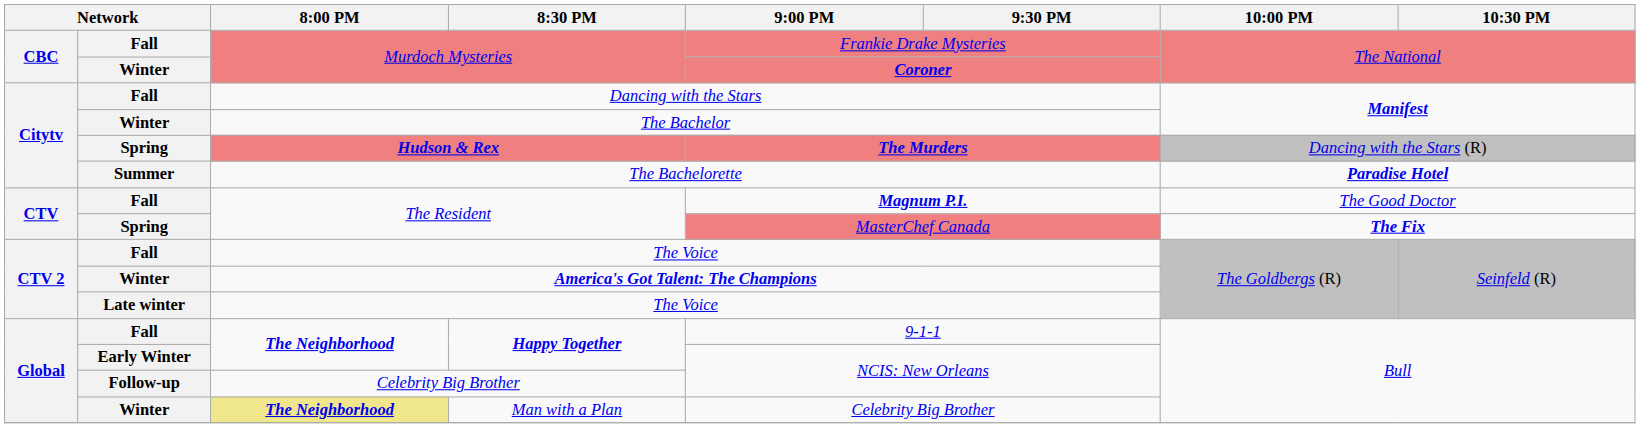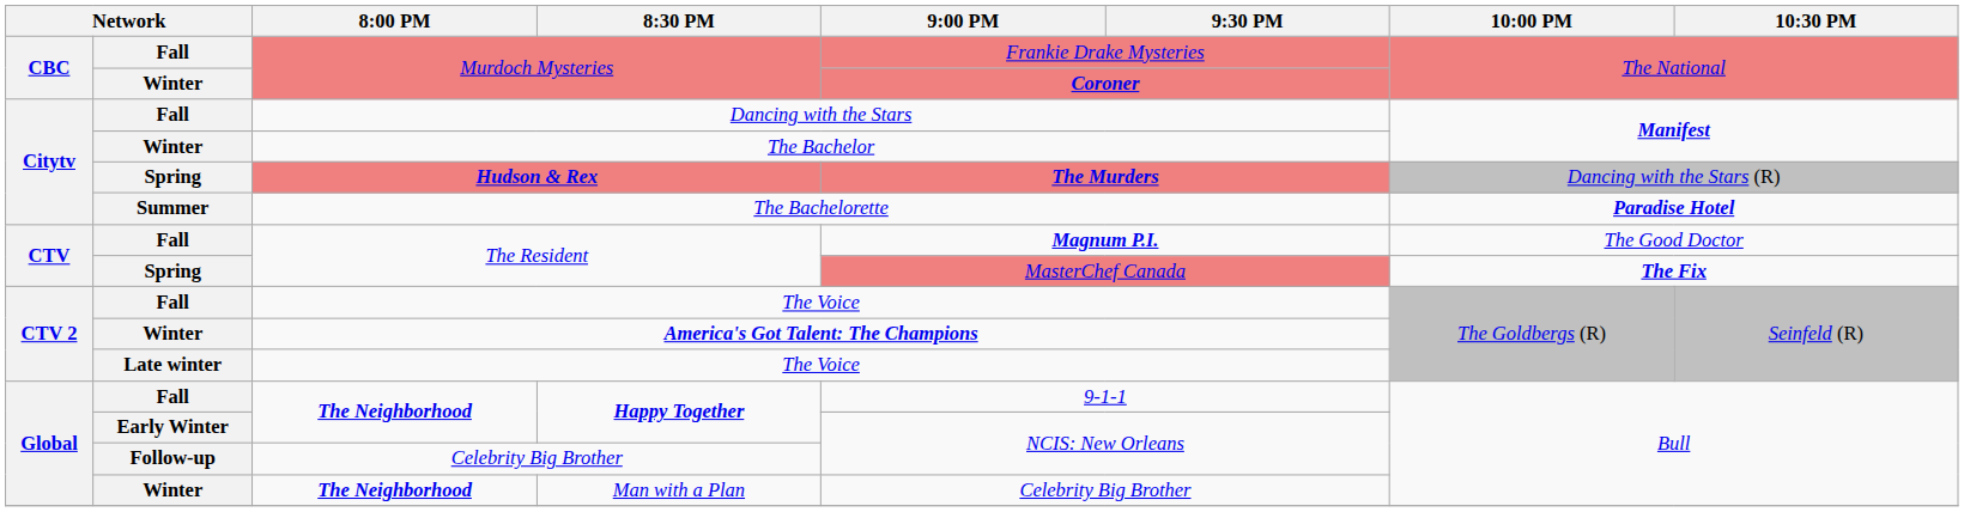Man with a Plan | 8:00 PM: khaki background -> no background
